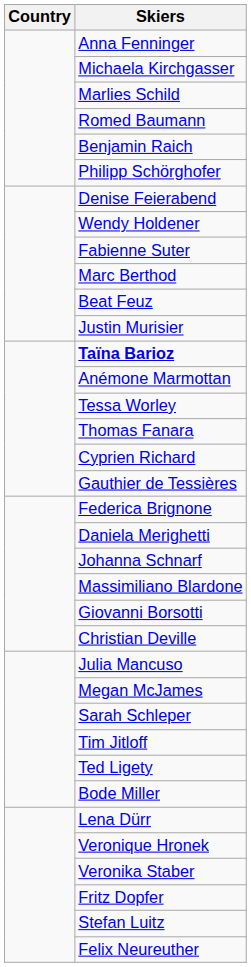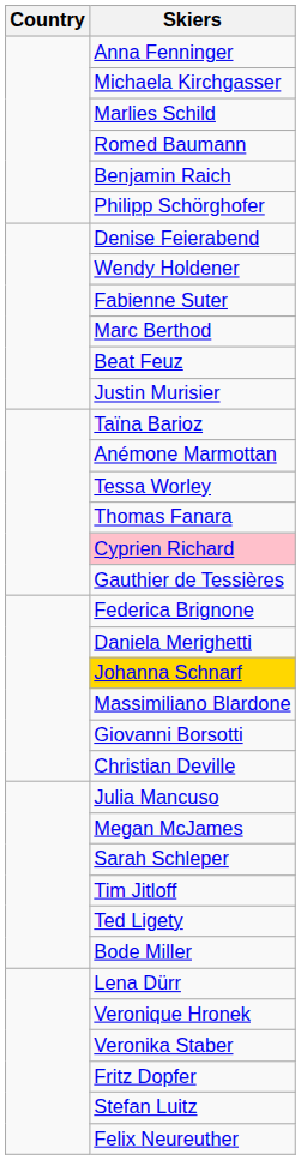Taïna Barioz | Skiers: bold -> normal
Cyprien Richard | Skiers: no background -> pink background
Johanna Schnarf | Skiers: no background -> gold background
